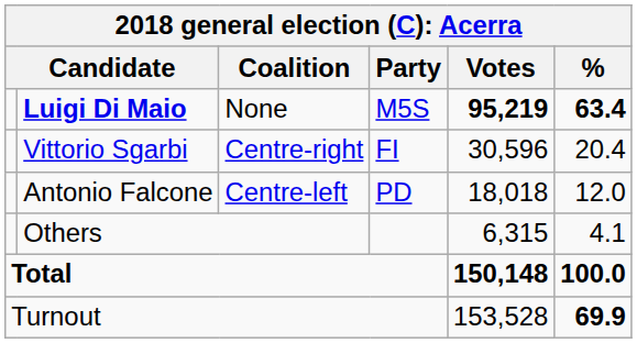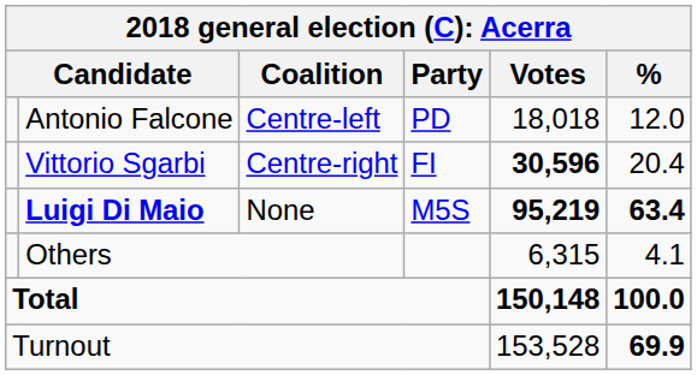rows swapped: Luigi Di Maio <-> Antonio Falcone
Vittorio Sgarbi | Votes: normal -> bold
